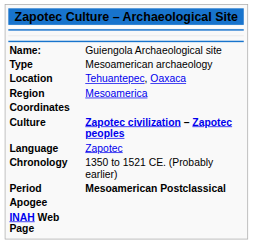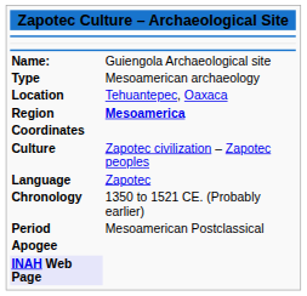Region | column 2: normal -> bold
Culture | column 2: bold -> normal
Period | column 2: bold -> normal
INAH Web Page | column 1: no background -> lavender background
